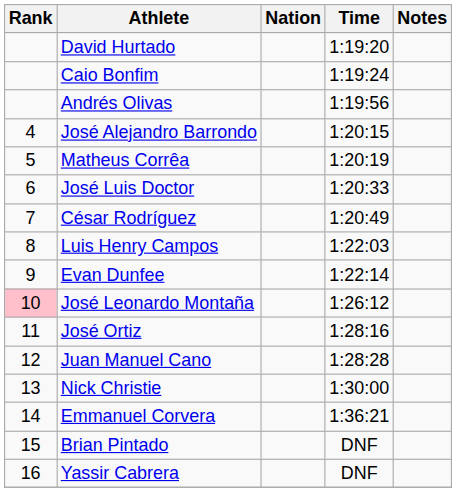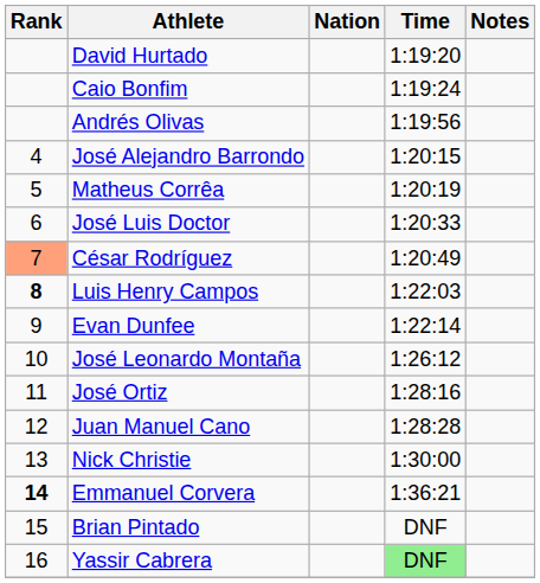César Rodríguez | Rank: no background -> lightsalmon background
Luis Henry Campos | Rank: normal -> bold
José Leonardo Montaña | Rank: pink background -> no background
Emmanuel Corvera | Rank: normal -> bold
Yassir Cabrera | Time: no background -> lightgreen background
